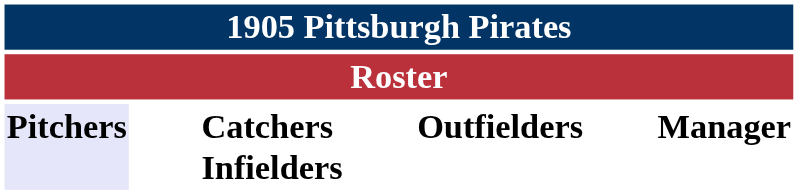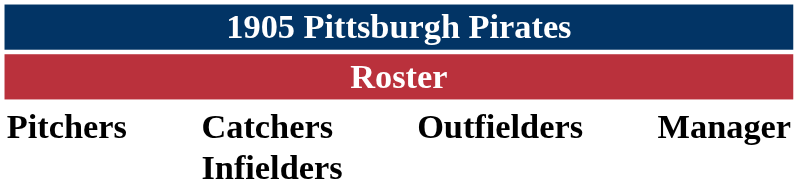Pitchers | column 1: lavender background -> no background
